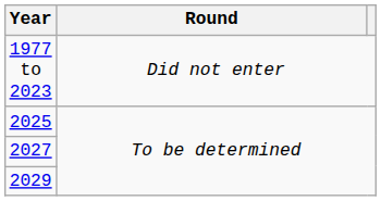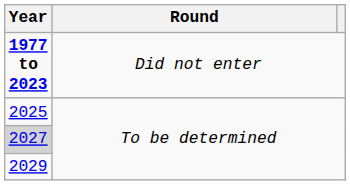1977 to 2023 | Year: normal -> bold
2027 | Year: no background -> lightgrey background
